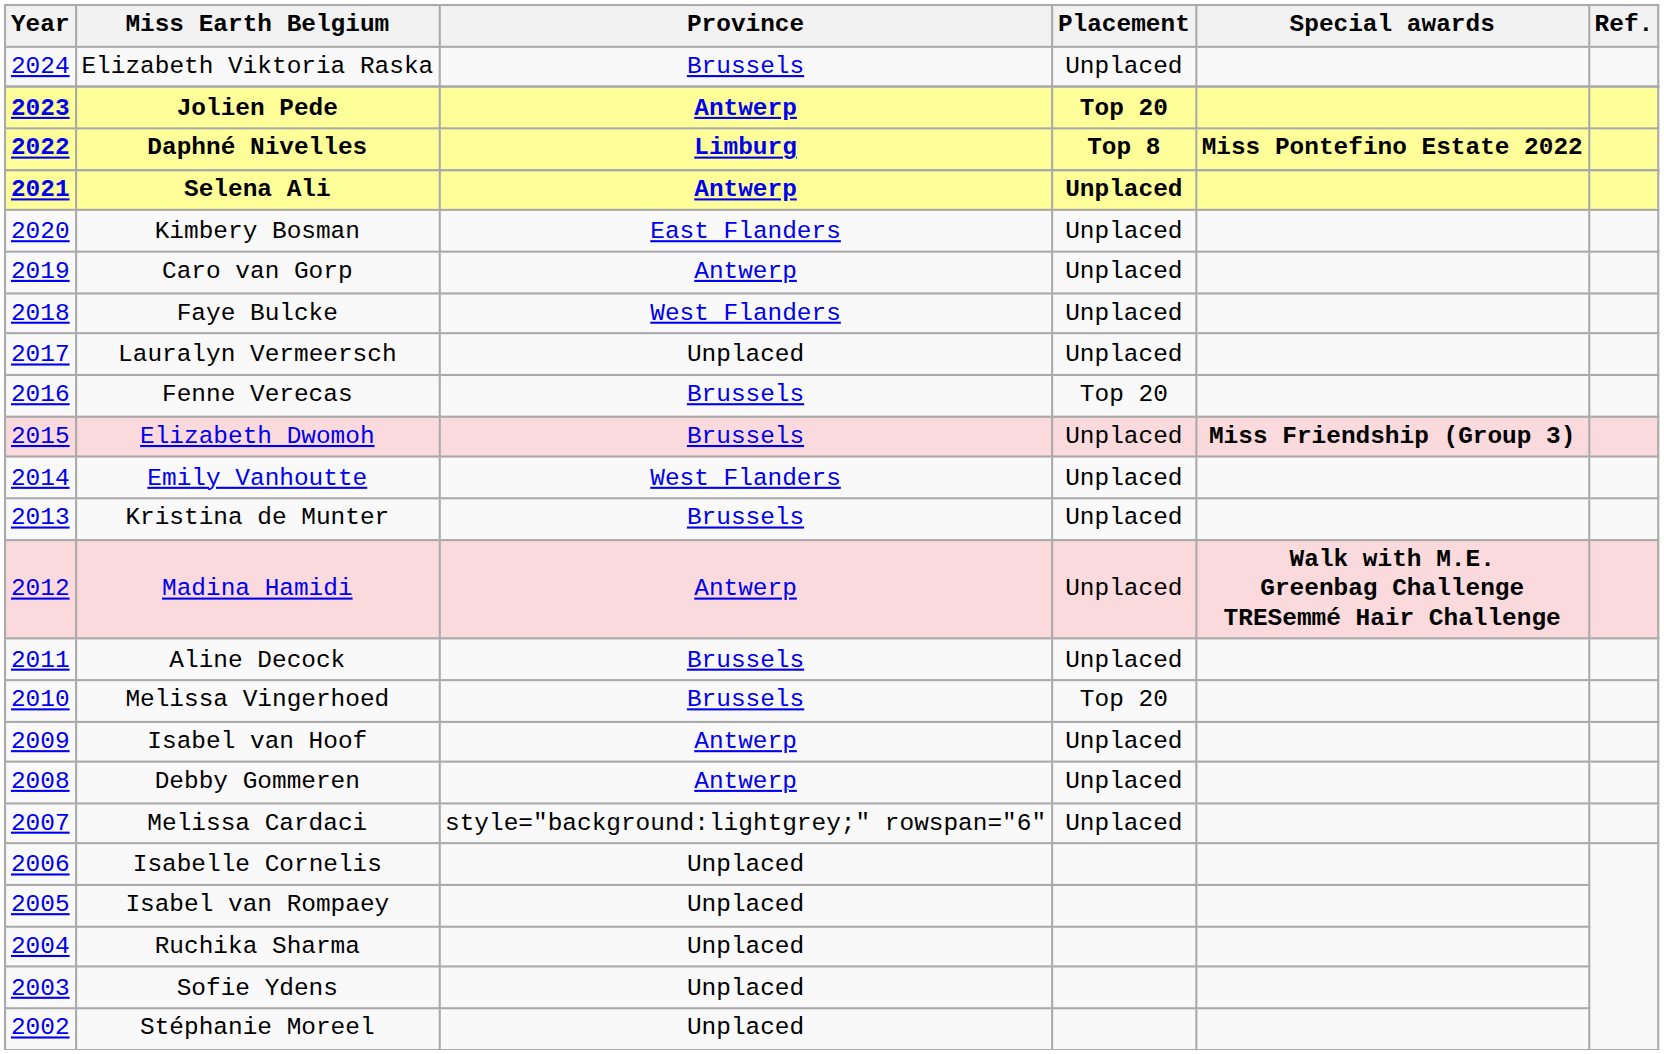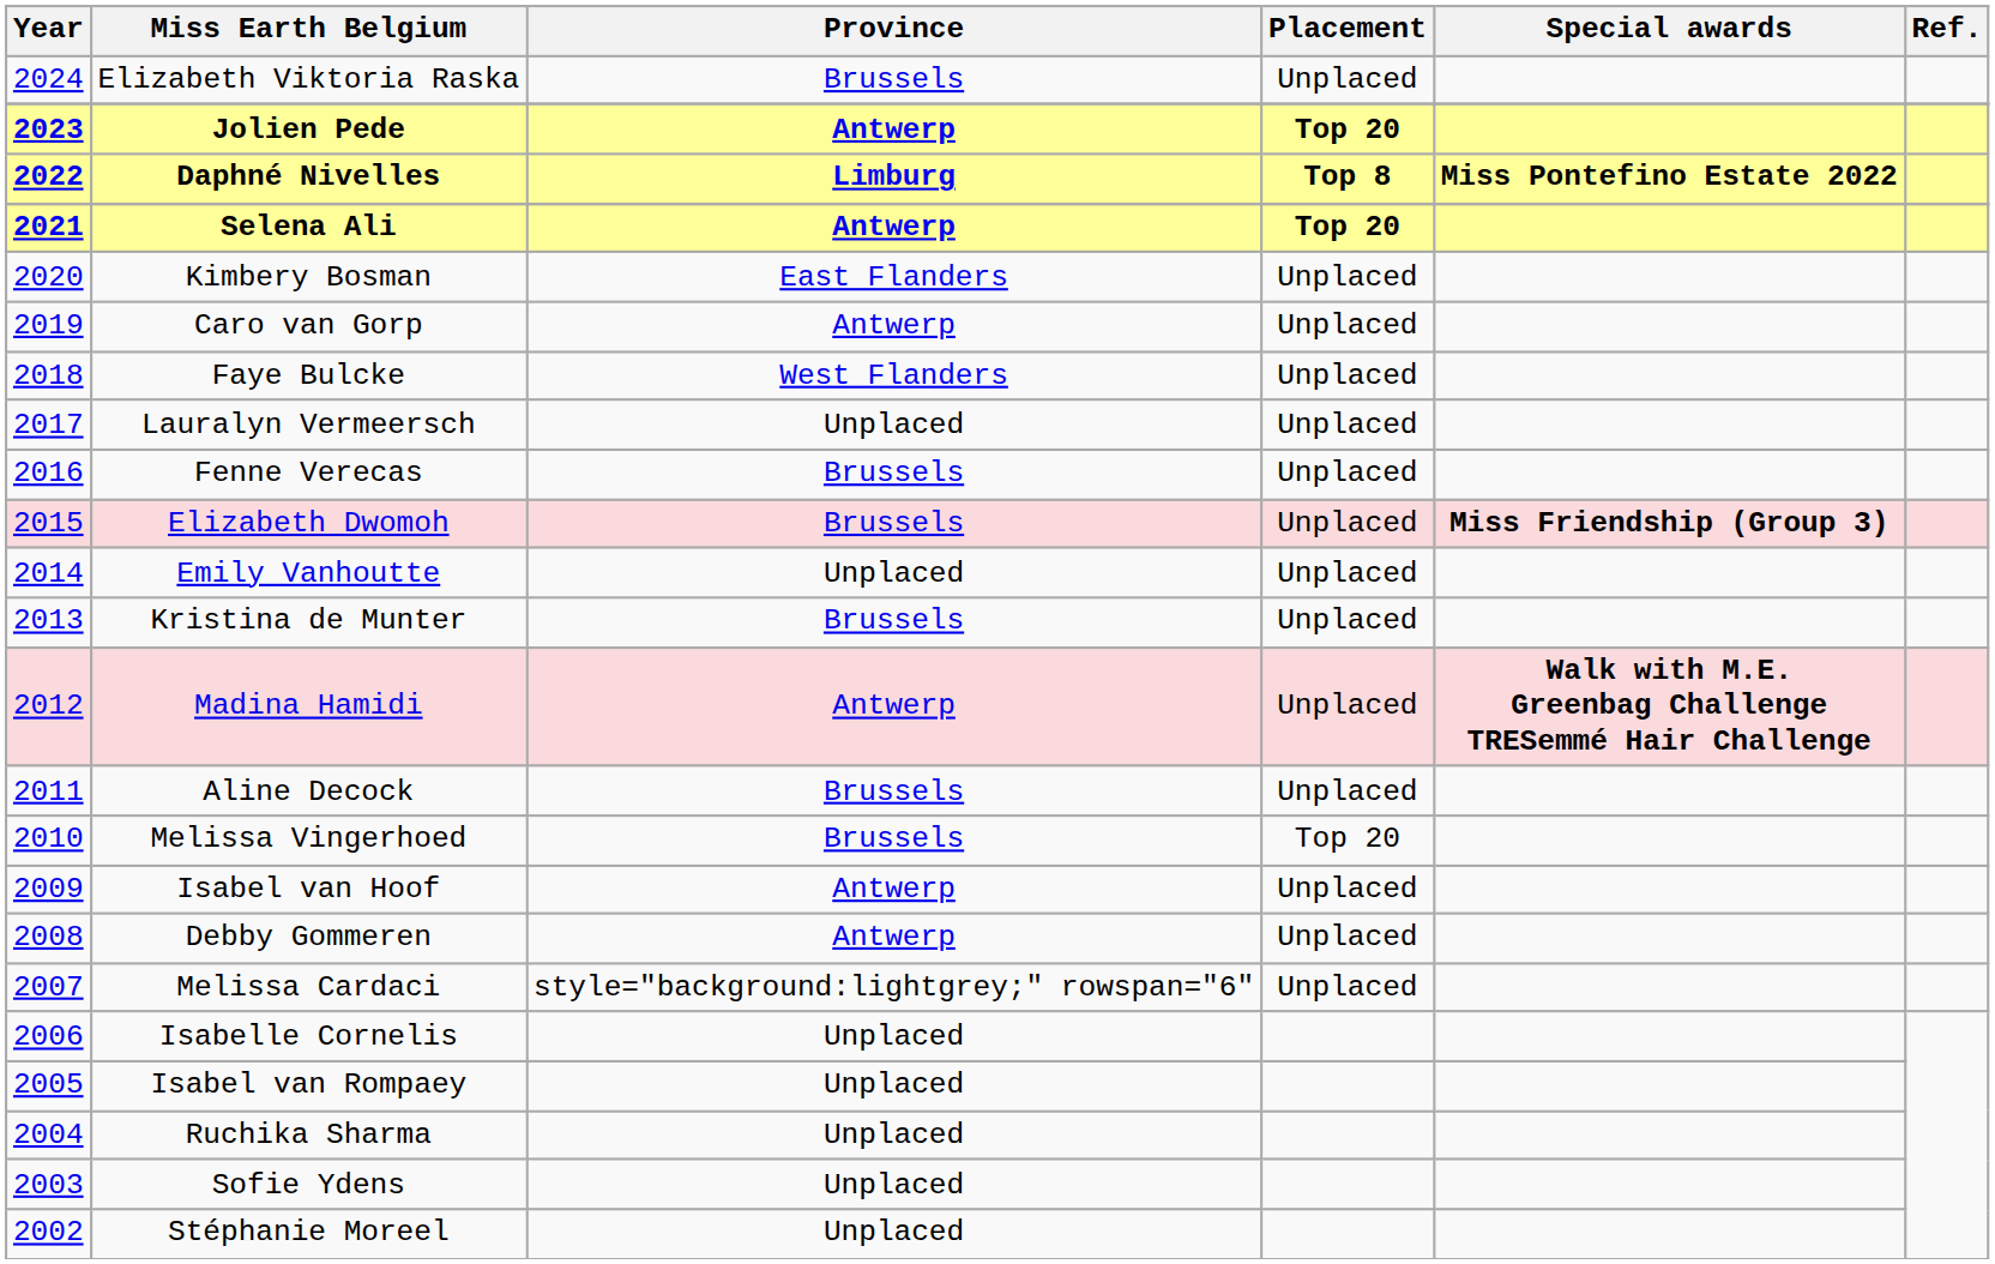Selena Ali | Placement: Unplaced -> Top 20
Fenne Verecas | Placement: Top 20 -> Unplaced
Emily Vanhoutte | Province: West Flanders -> Unplaced
